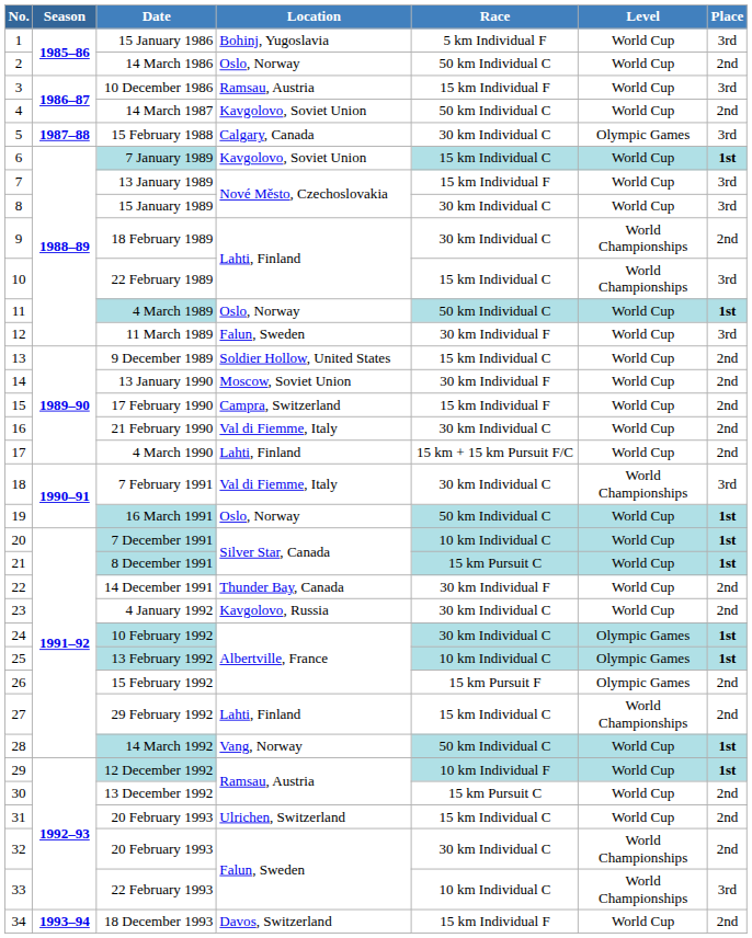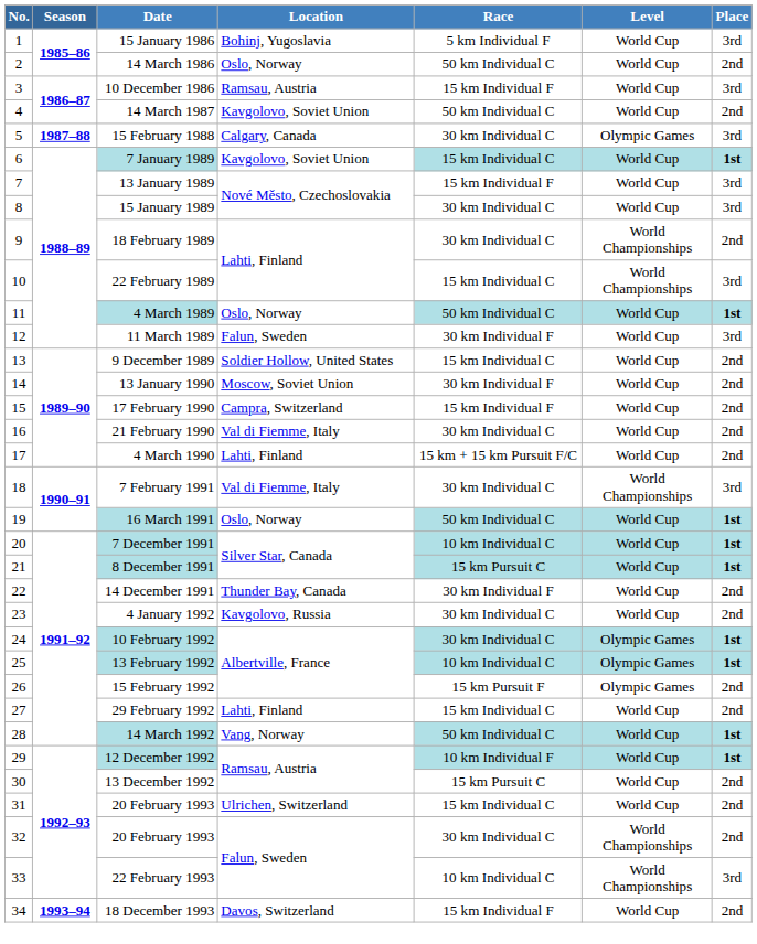29 February 1992 | Level: World Championships -> World Cup
